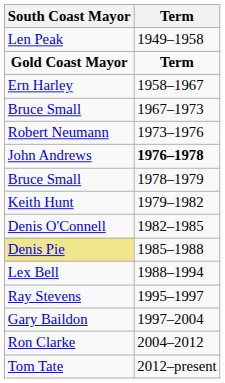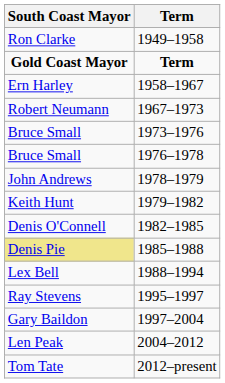row 2 | South Coast Mayor: Len Peak -> Ron Clarke
row 5 | South Coast Mayor: Bruce Small -> Robert Neumann
row 6 | South Coast Mayor: Robert Neumann -> Bruce Small
row 7 | South Coast Mayor: John Andrews -> Bruce Small
row 7 | Term: bold -> normal
row 8 | South Coast Mayor: Bruce Small -> John Andrews
row 15 | South Coast Mayor: Ron Clarke -> Len Peak
